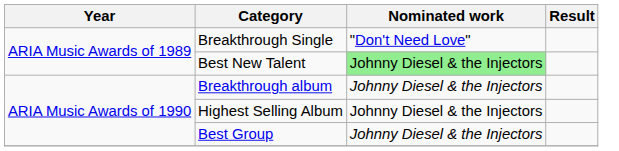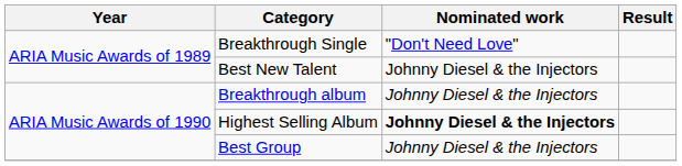Best New Talent | Nominated work: lightgreen background -> no background
Highest Selling Album | Nominated work: normal -> bold
